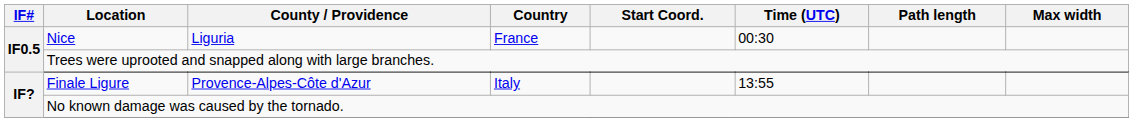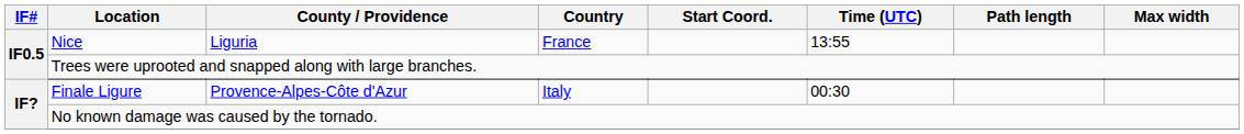Nice | Time (UTC): 00:30 -> 13:55
Finale Ligure | Time (UTC): 13:55 -> 00:30
